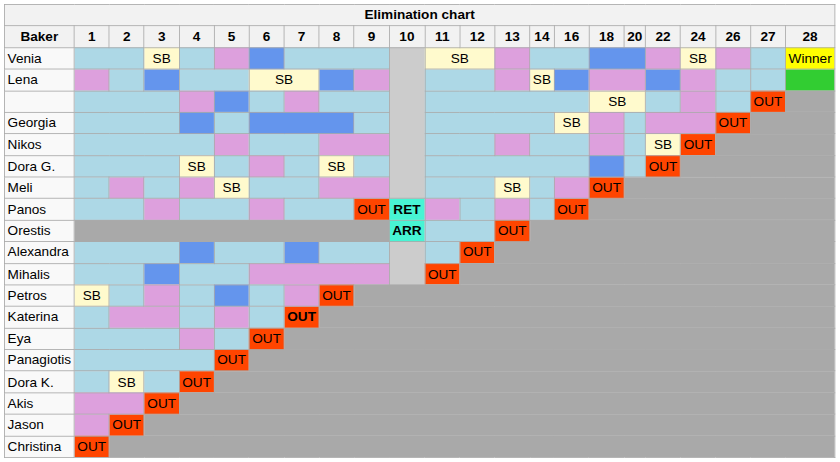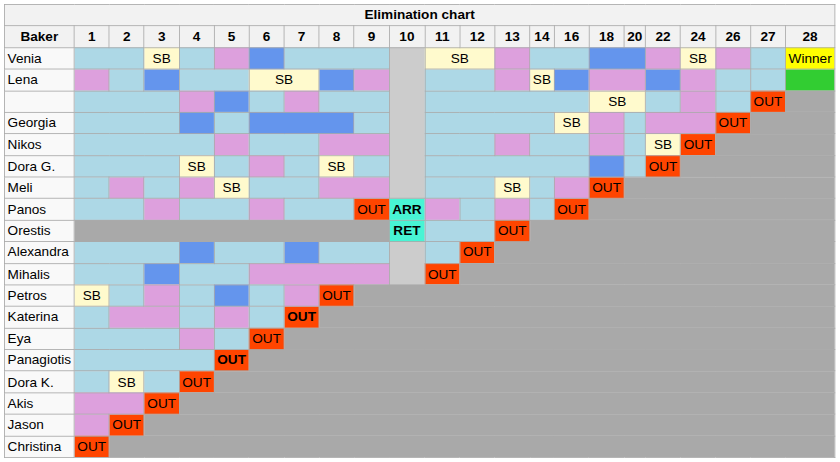Panos | Elimination chart / 10: RET -> ARR
Orestis | Elimination chart / 10: ARR -> RET
Panagiotis | Elimination chart / 5: normal -> bold
